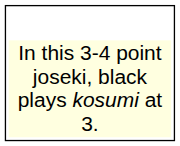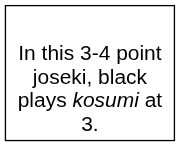row 1 | column 1: lightyellow background -> no background
